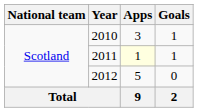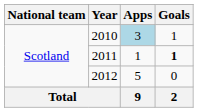2010 | Apps: no background -> lightblue background
2011 | Apps: lightyellow background -> no background
2011 | Goals: normal -> bold
